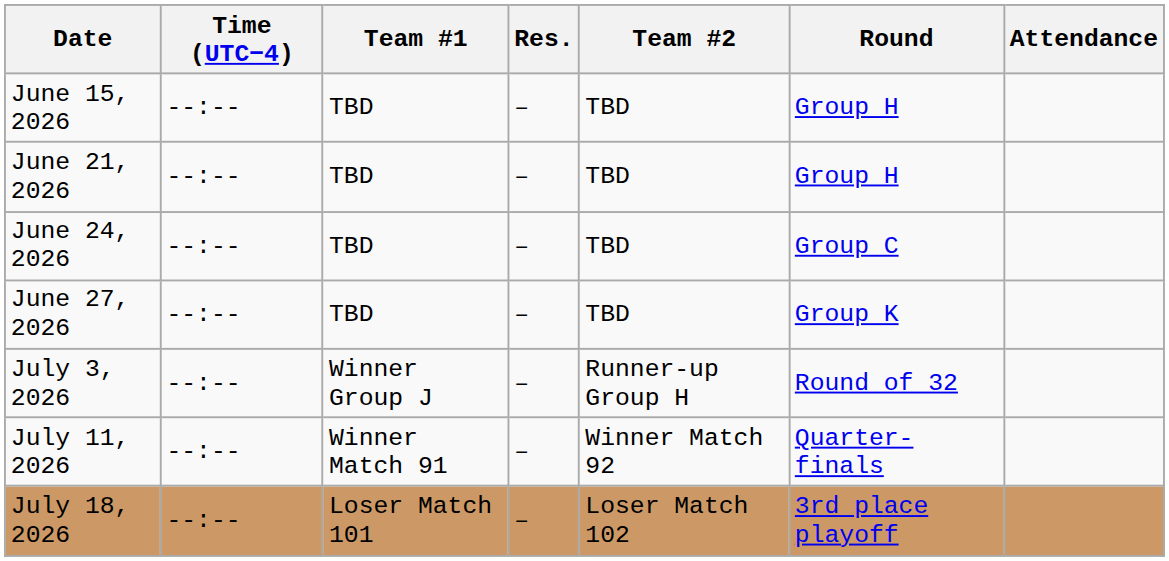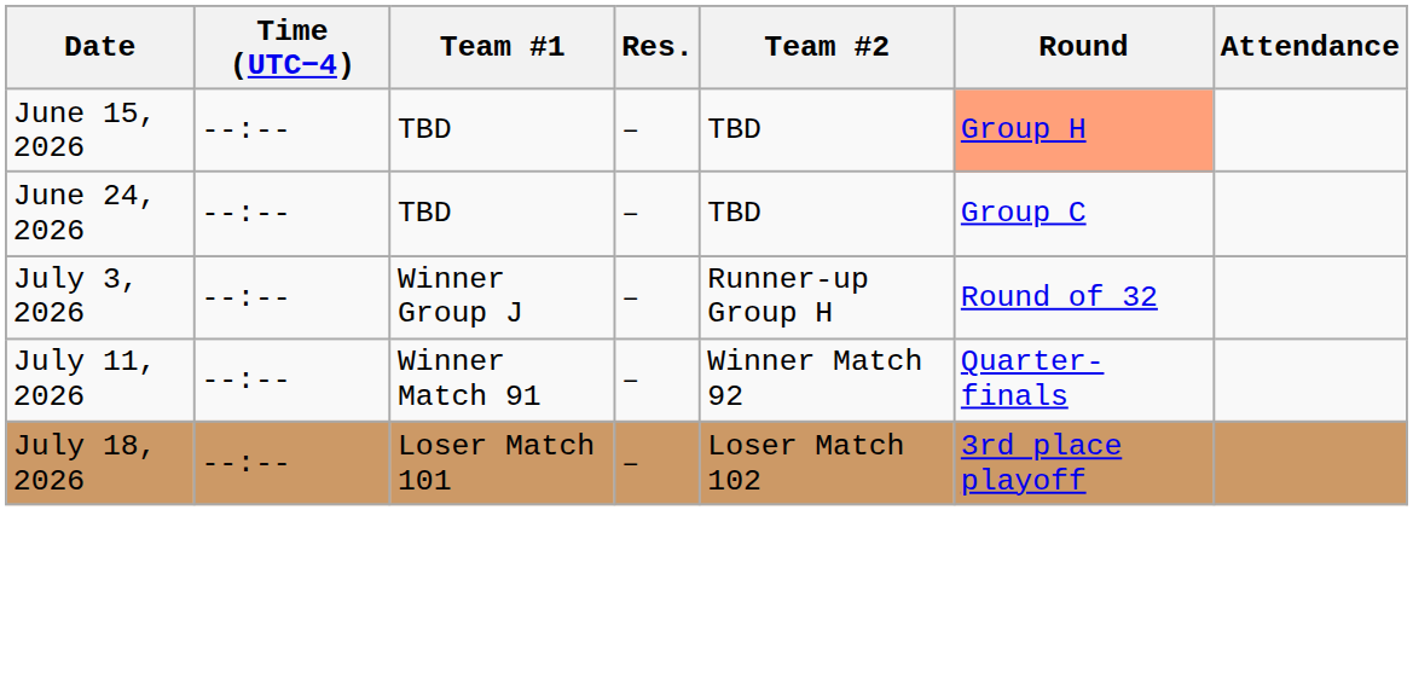June 15, 2026 | Round: no background -> lightsalmon background
- row: June 21, 2026 | --:-- | TBD | – | TBD | Group H
- row: June 27, 2026 | --:-- | TBD | – | TBD | Group K
